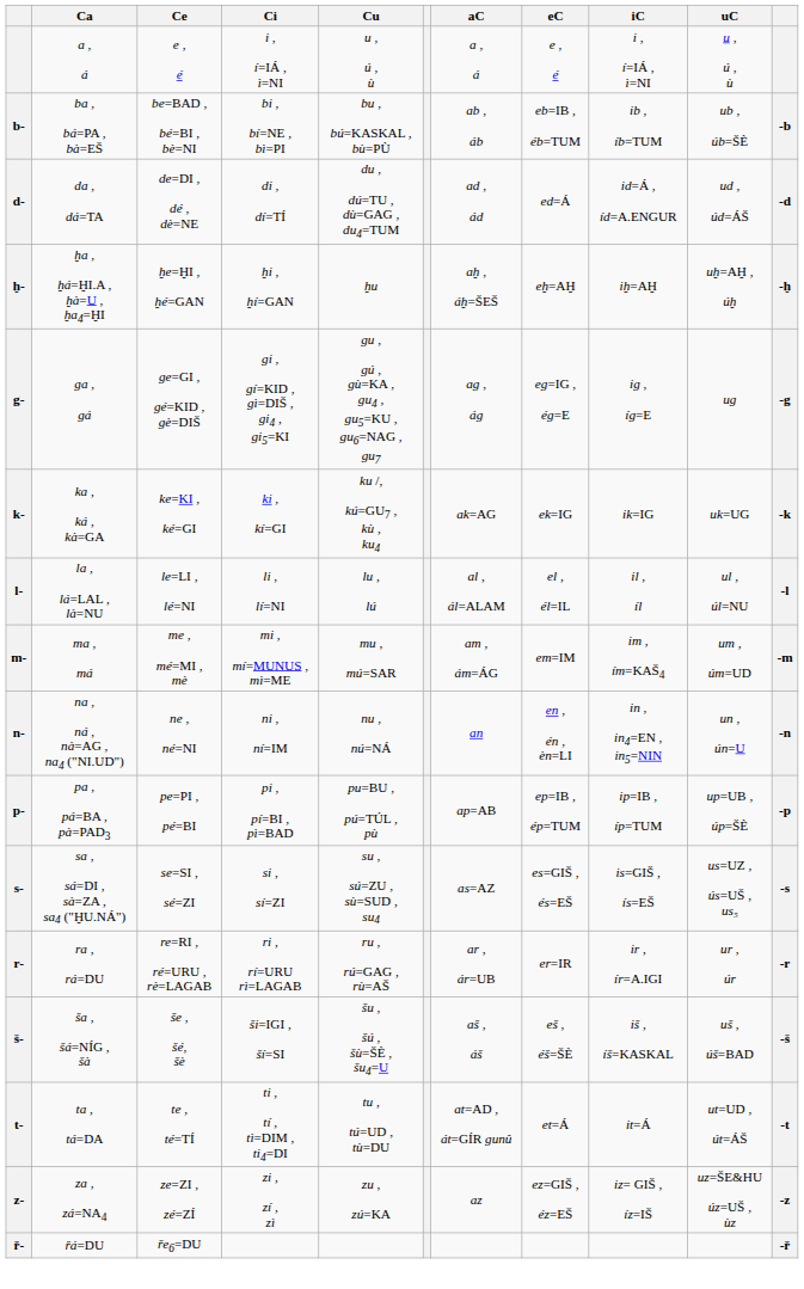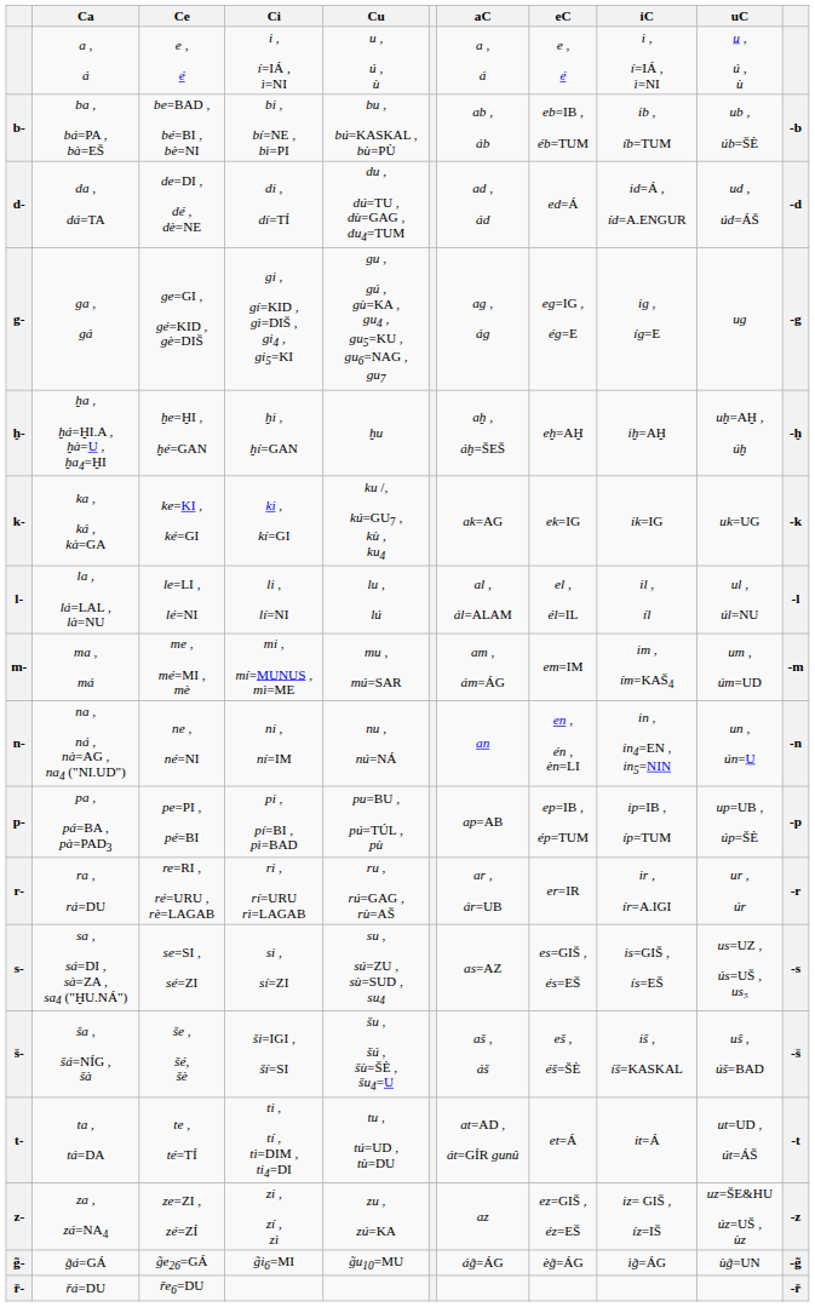rows swapped: g- <-> ḫ-
rows swapped: r- <-> s-
+ row: g̃- | g̃á=GÁ | g̃e26=GÁ | g̃i6=MI | g̃u10=MU | ág̃=ÁG | èg̃=ÁG | ìg̃=ÁG | ùg̃=UN | -g̃
